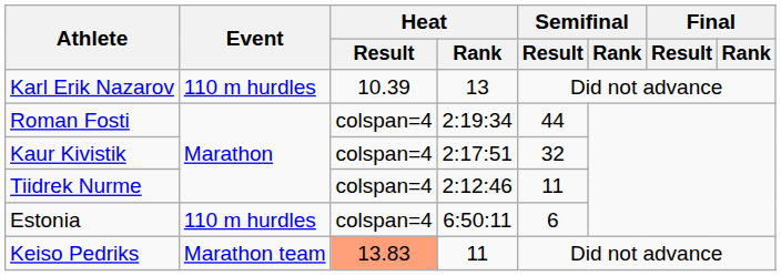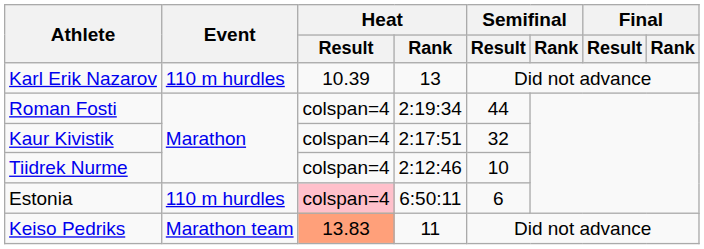Tiidrek Nurme | Semifinal / Result: 11 -> 10
Estonia | Heat / Result: no background -> pink background
